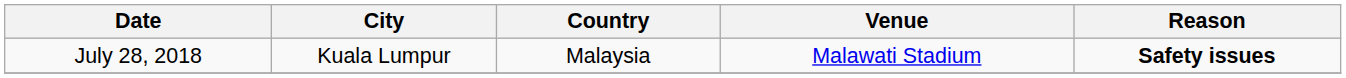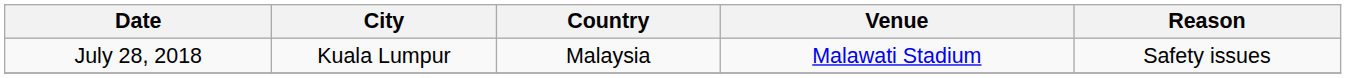July 28, 2018 | Reason: bold -> normal
